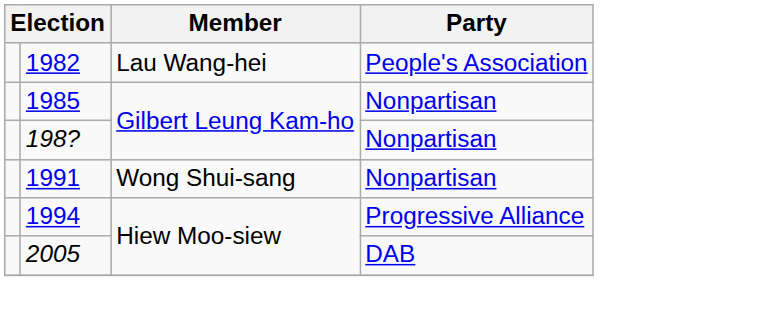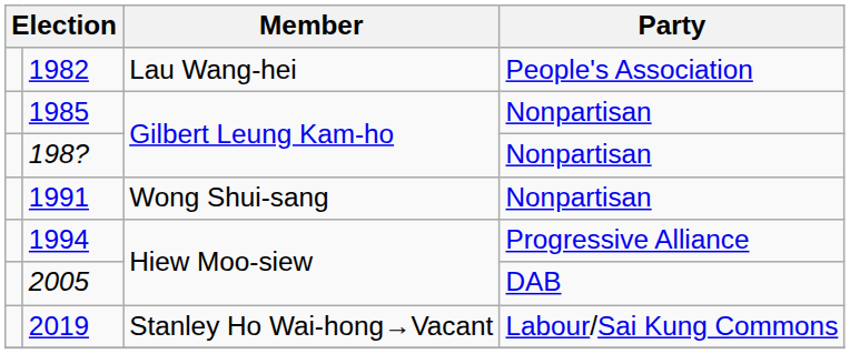+ row: 2019 | Stanley Ho Wai-hong→Vacant | Labour/Sai Kung Commons
